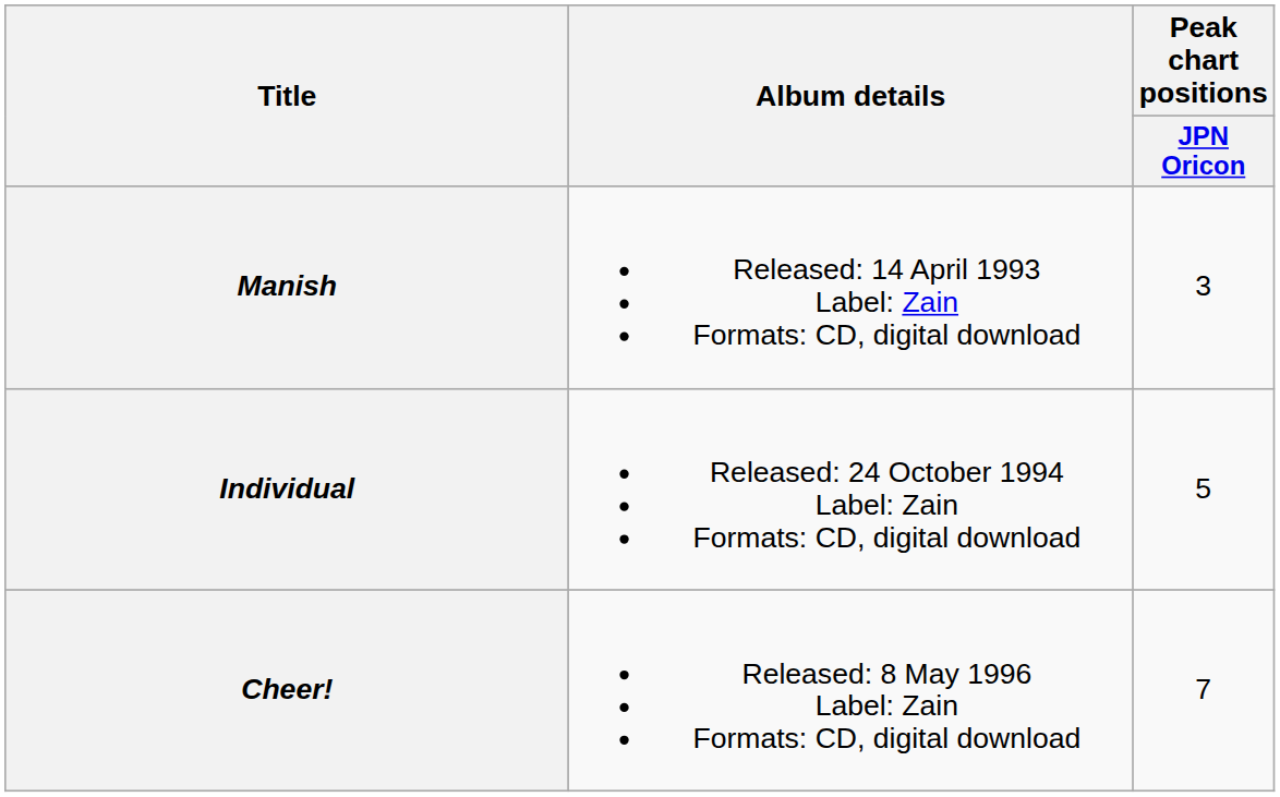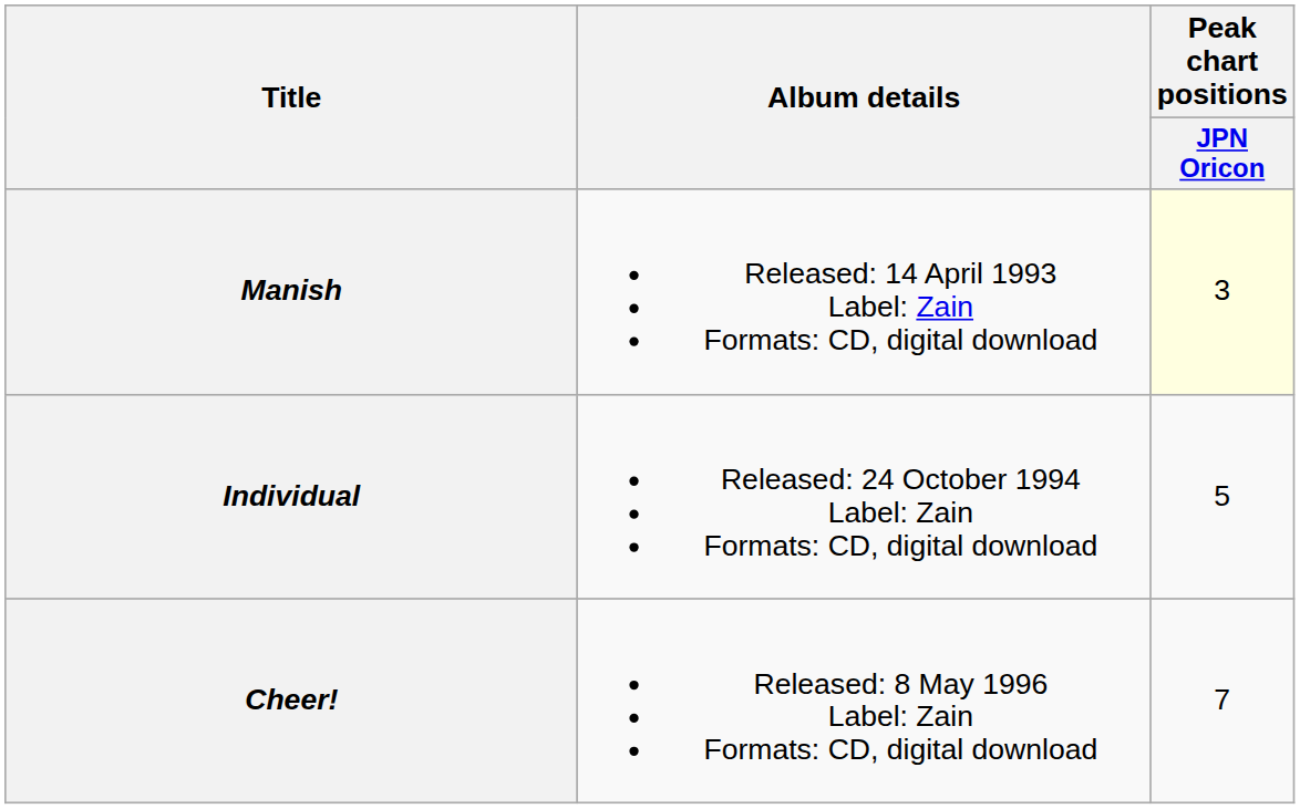Manish | Peak chart positions / JPN Oricon: no background -> lightyellow background
